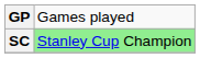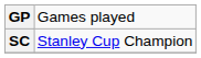SC | column 2: lightgreen background -> no background
